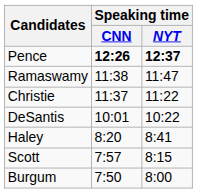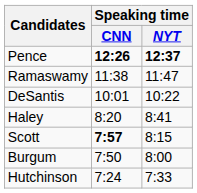- row: Christie | 11:37 | 11:22
Scott | Speaking time / CNN: normal -> bold
+ row: Hutchinson | 7:24 | 7:33
